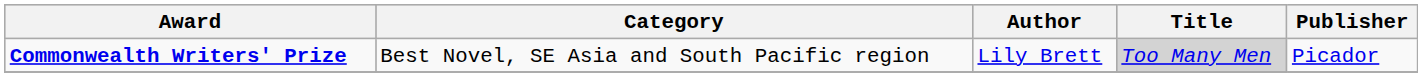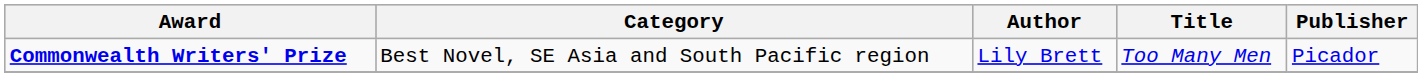Commonwealth Writers' Prize | Title: lightgrey background -> no background
